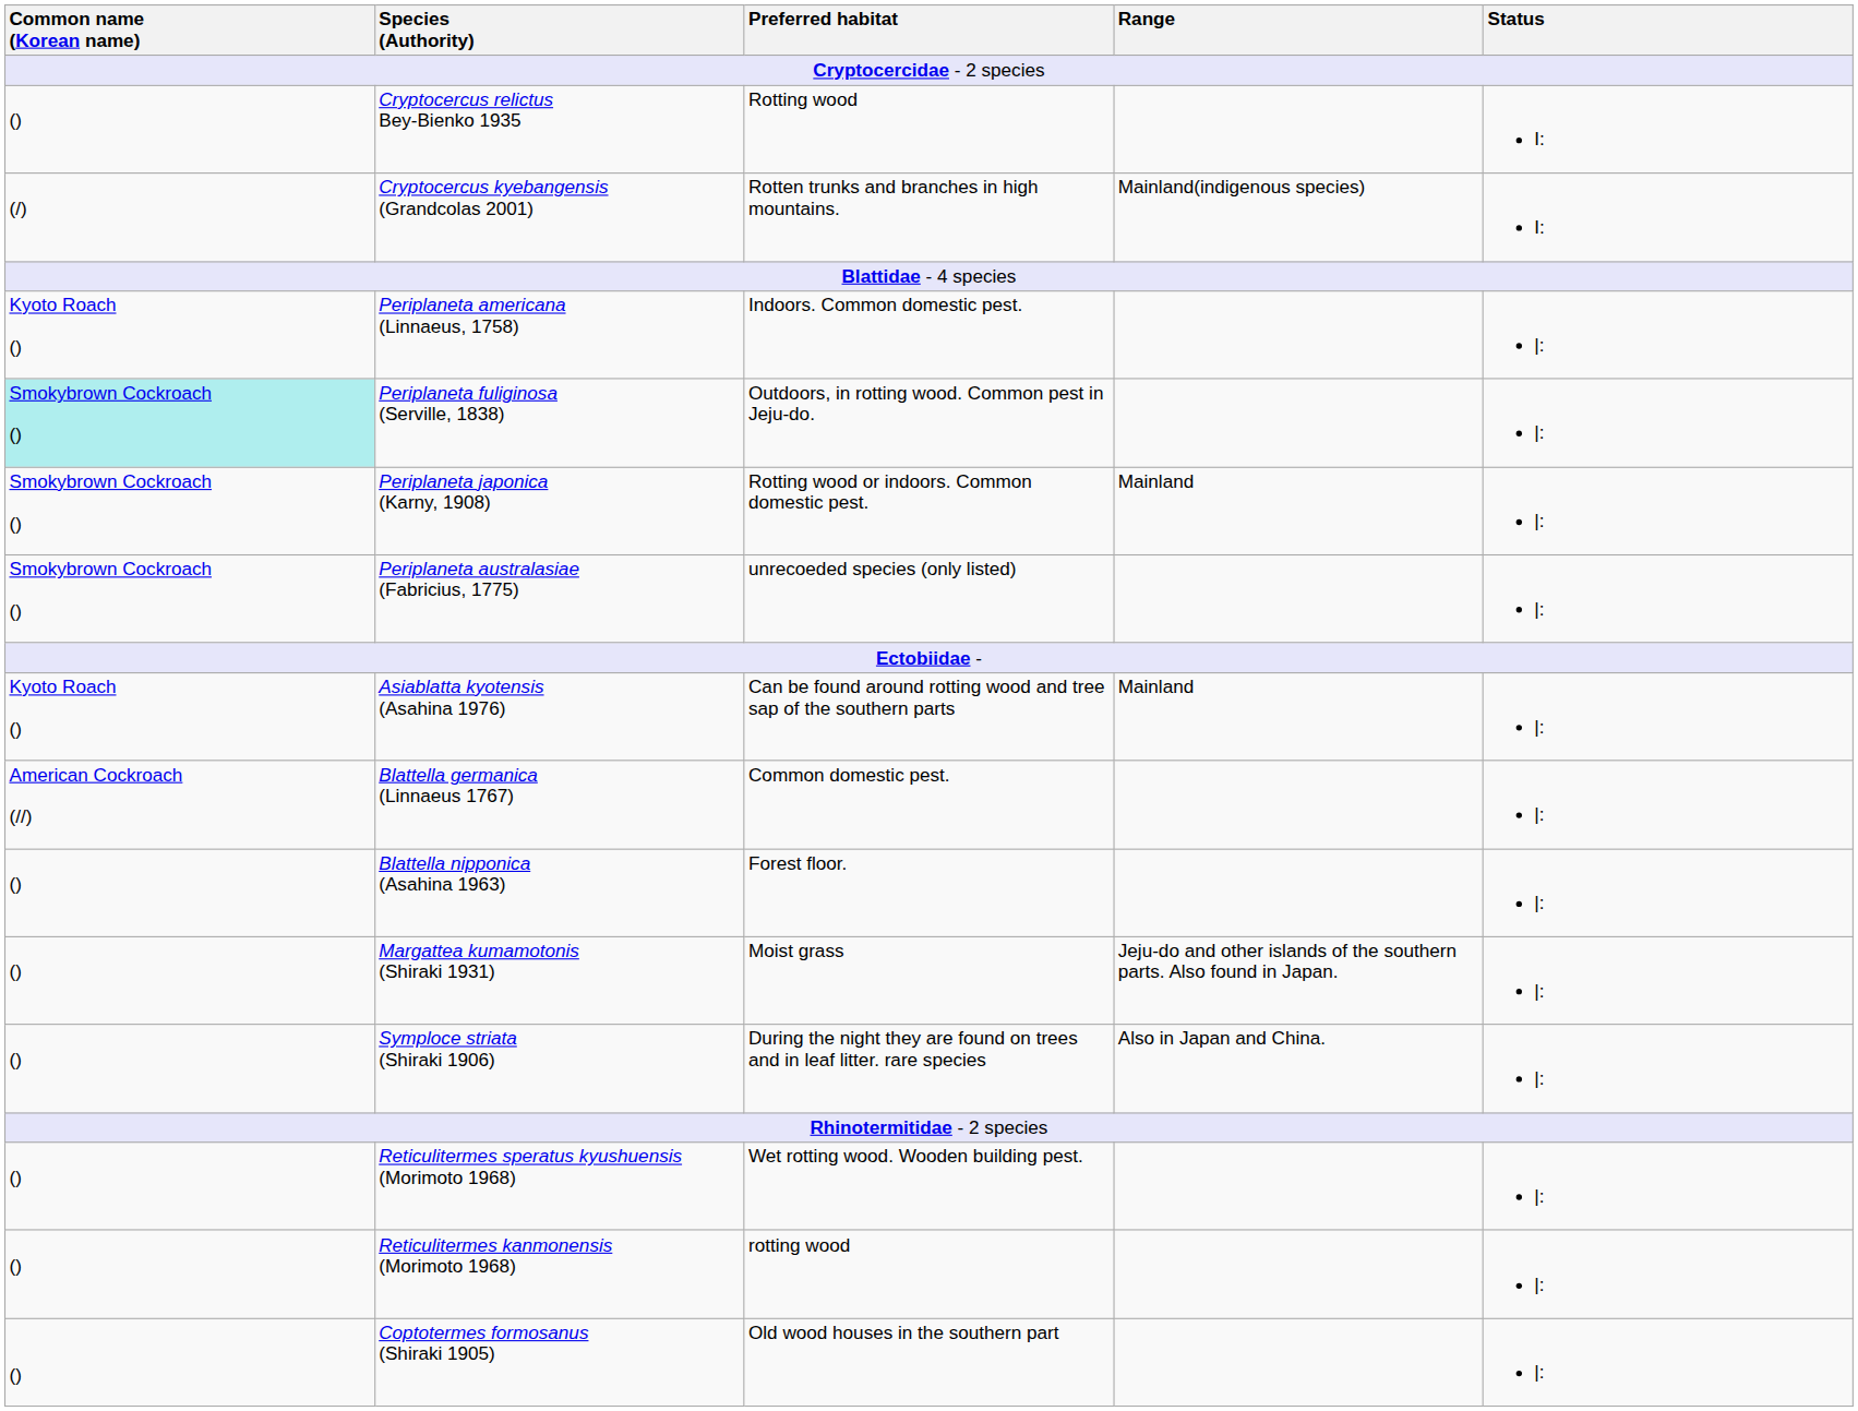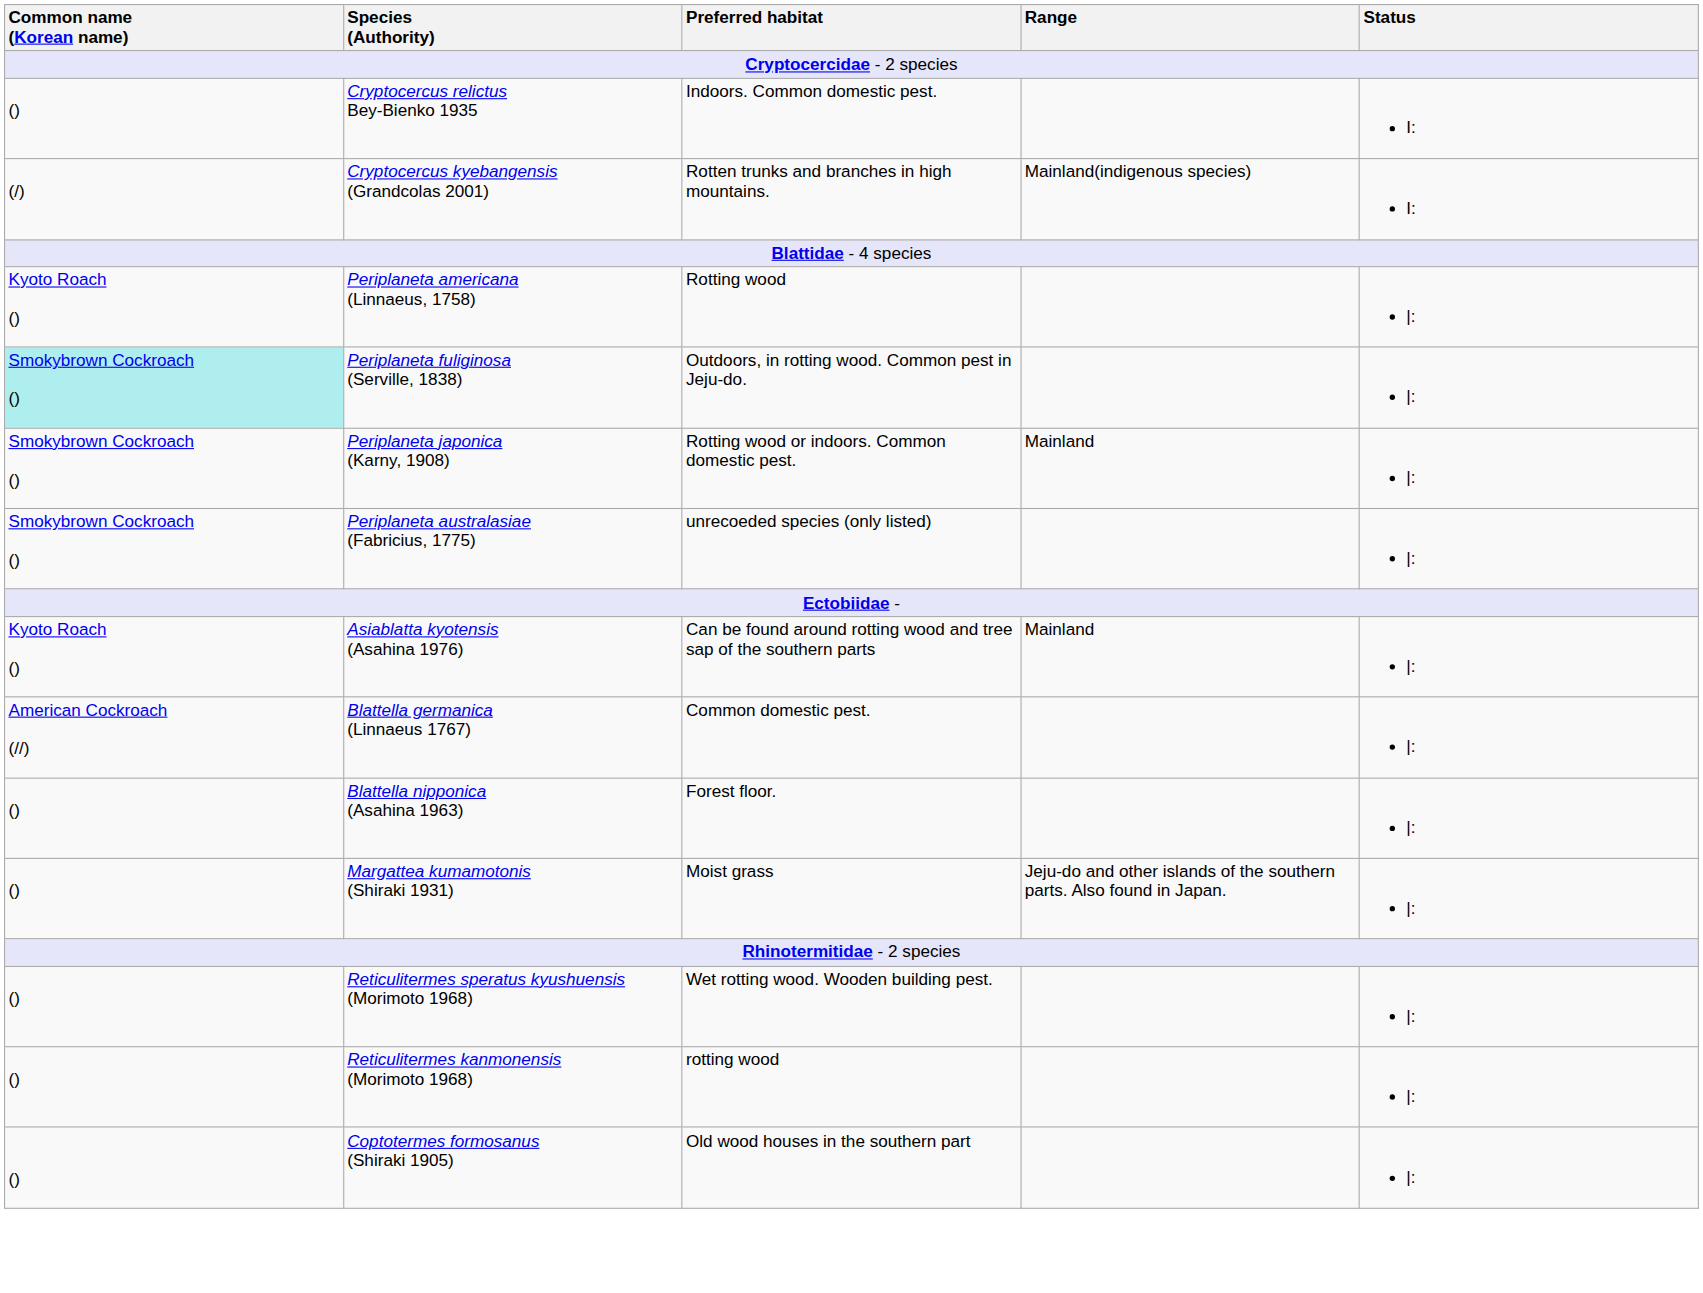Cryptocercus relictus Bey-Bienko 1935 | Preferred habitat: Rotting wood -> Indoors. Common domestic pest.
Periplaneta americana (Linnaeus, 1758) | Preferred habitat: Indoors. Common domestic pest. -> Rotting wood
- row: () | Symploce striata (Shiraki 1906) | During the night they are found on trees and in leaf litter. rare species | Also in Japan and China. | |:
